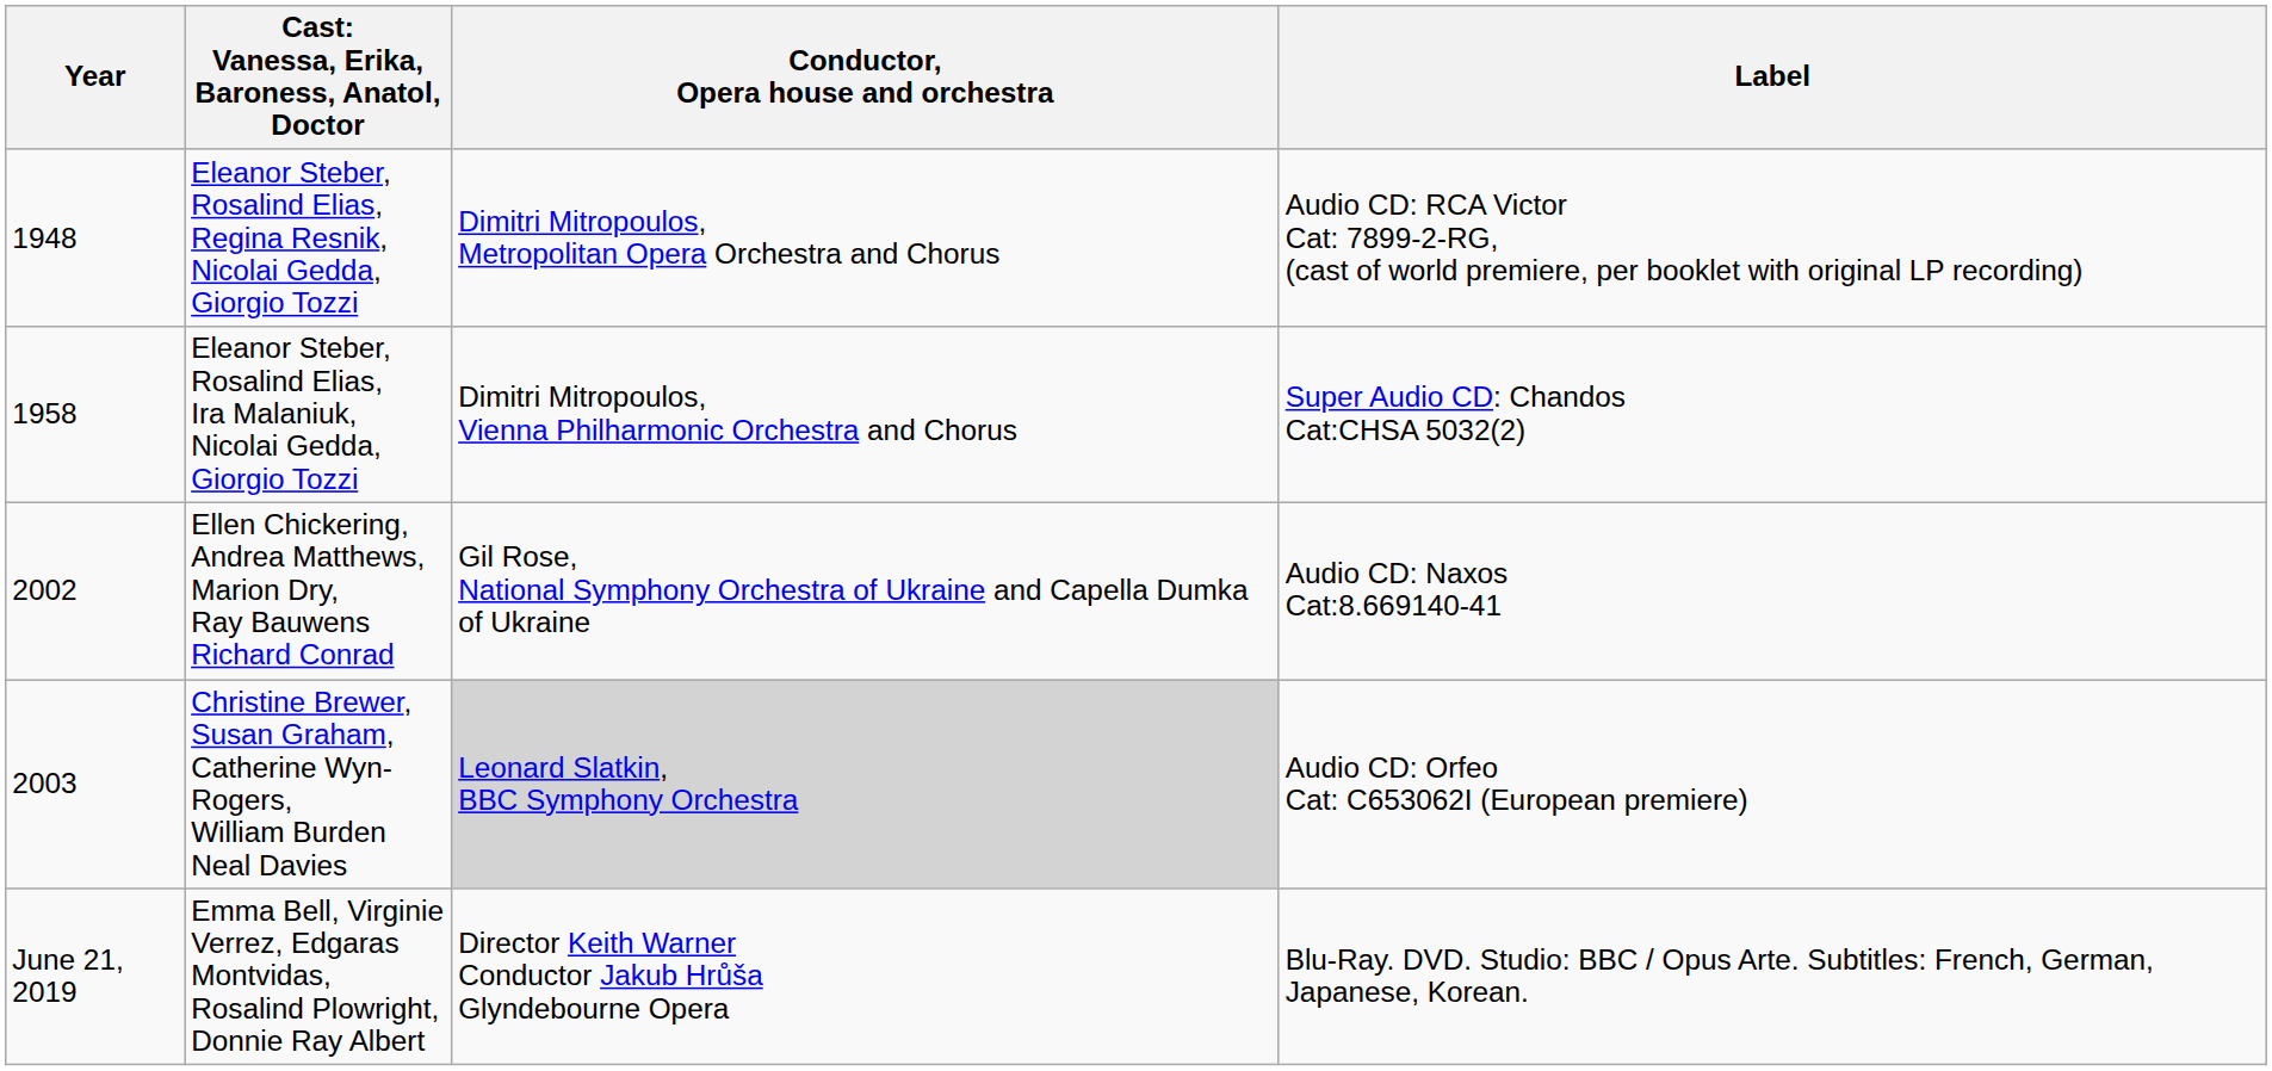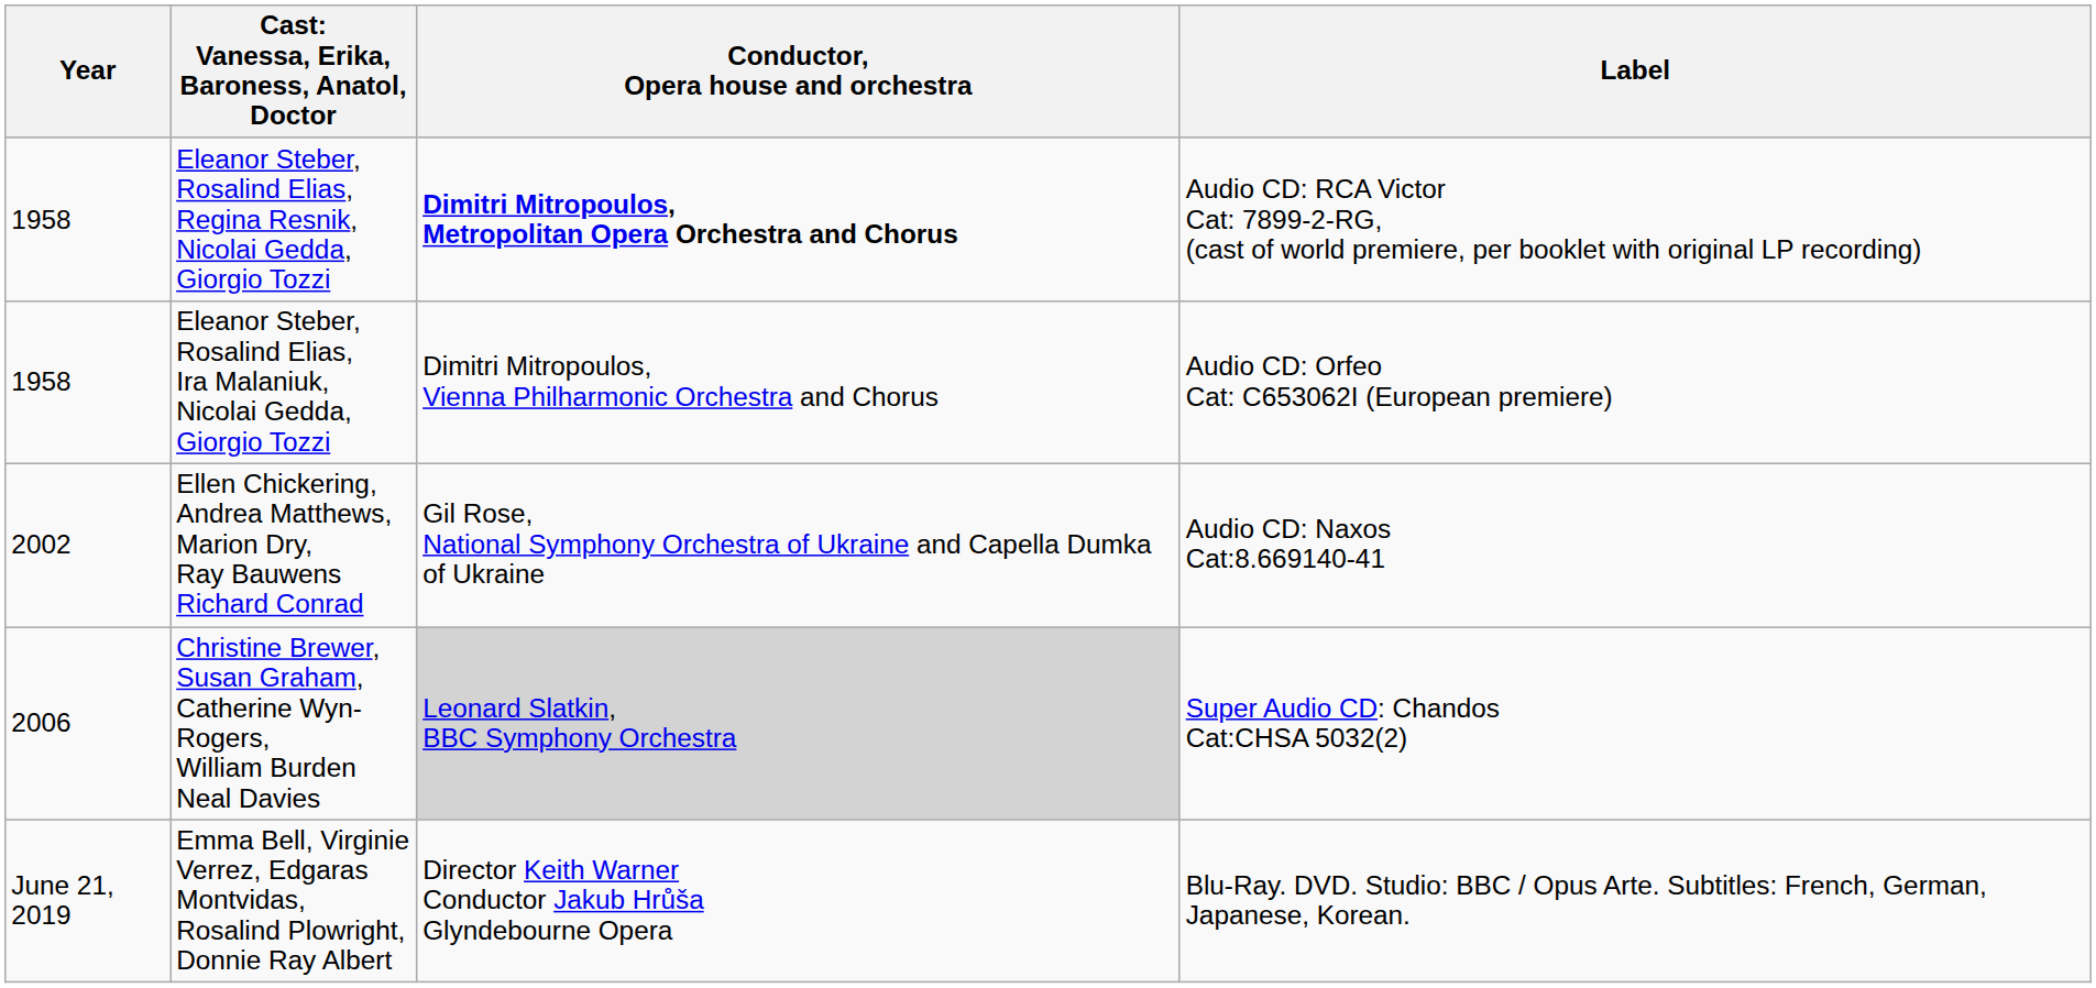row 2 | Year: 1948 -> 1958
row 2 | Conductor, Opera house and orchestra: normal -> bold
row 3 | Label: Super Audio CD: Chandos Cat:CHSA 5032(2) -> Audio CD: Orfeo Cat: C653062I (European premiere)
row 5 | Year: 2003 -> 2006
row 5 | Label: Audio CD: Orfeo Cat: C653062I (European premiere) -> Super Audio CD: Chandos Cat:CHSA 5032(2)
